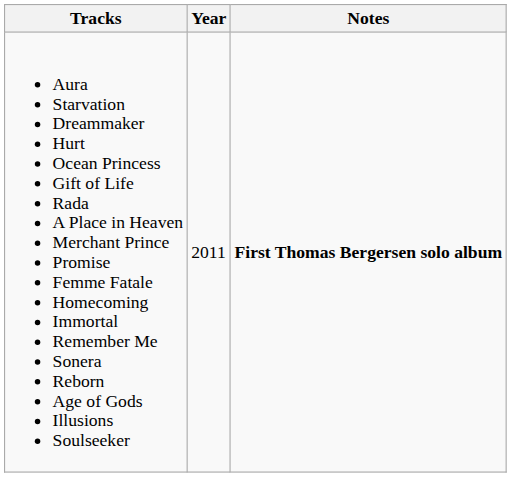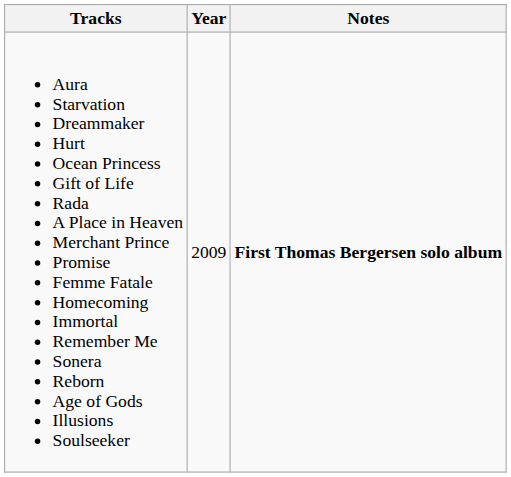row 2 | Year: 2011 -> 2009
